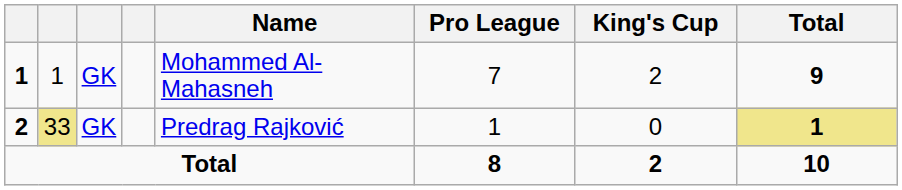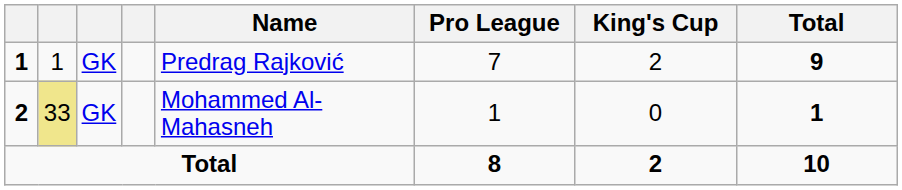row 2 | Name: Mohammed Al-Mahasneh -> Predrag Rajković
row 3 | Name: Predrag Rajković -> Mohammed Al-Mahasneh
row 3 | Total: khaki background -> no background
